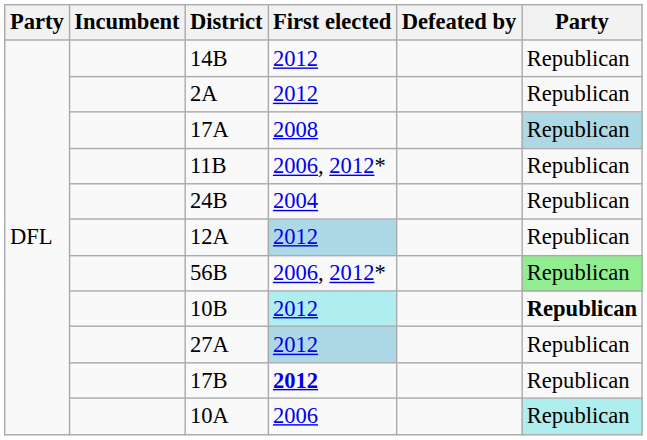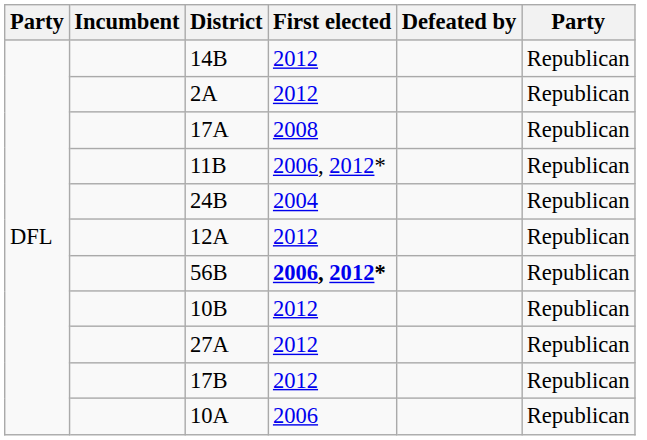17A | column 6: lightblue background -> no background
12A | First elected: lightblue background -> no background
56B | First elected: normal -> bold
56B | column 6: lightgreen background -> no background
10B | First elected: paleturquoise background -> no background
10B | column 6: bold -> normal
27A | First elected: lightblue background -> no background
17B | First elected: bold -> normal
10A | column 6: paleturquoise background -> no background
